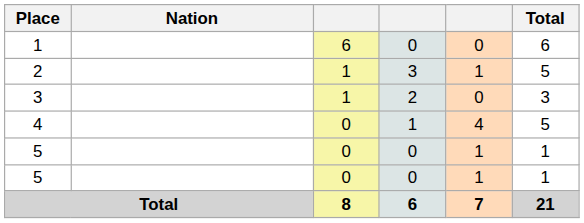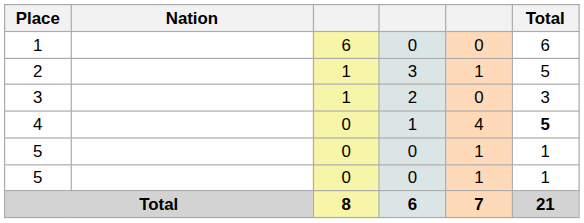row 5 | Total: normal -> bold
